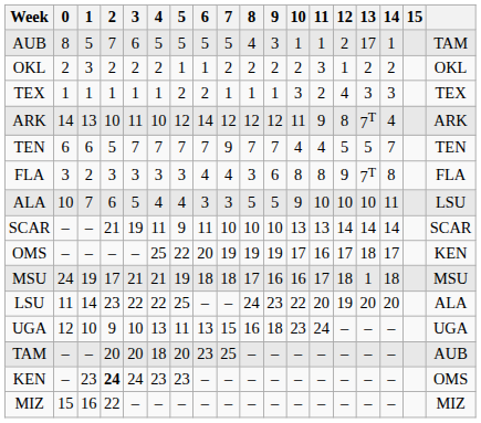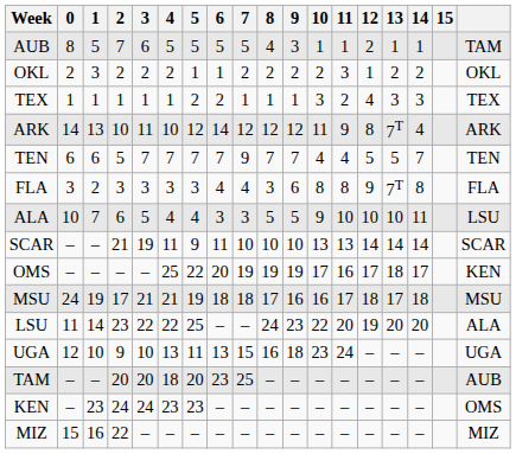row 2 | 13: 17 -> 1
row 11 | 13: 1 -> 17
row 15 | 2: bold -> normal
